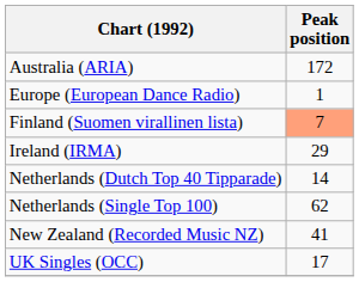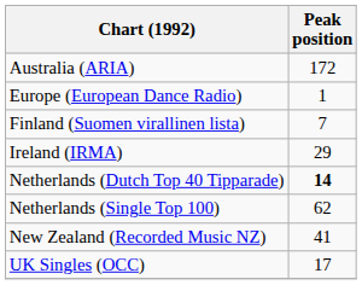Finland (Suomen virallinen lista) | Peak position: lightsalmon background -> no background
Netherlands (Dutch Top 40 Tipparade) | Peak position: normal -> bold
